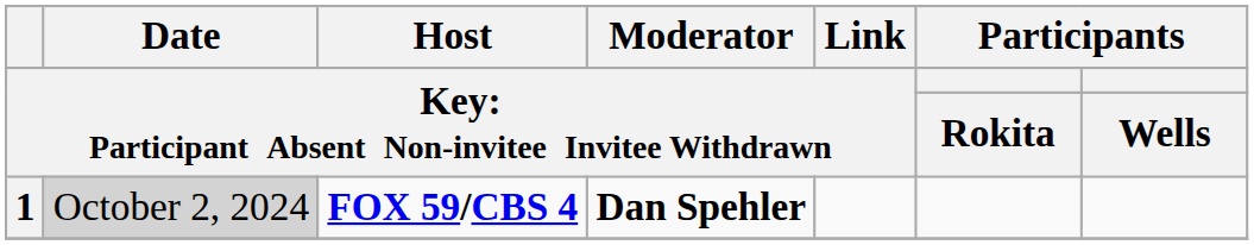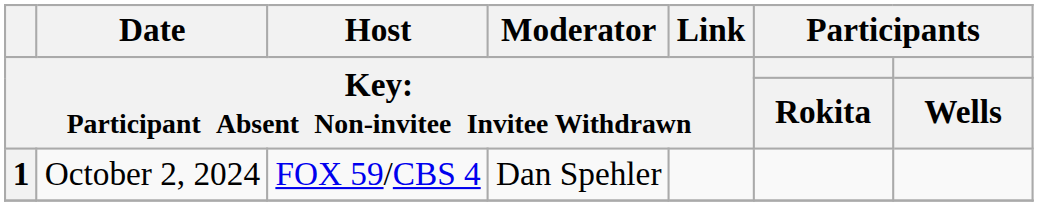1 | column 2: lightgrey background -> no background
1 | column 3: bold -> normal
1 | column 4: bold -> normal
